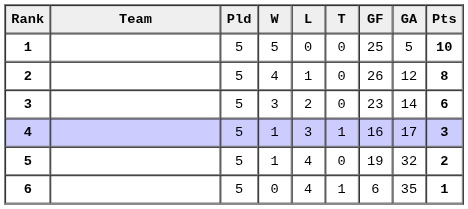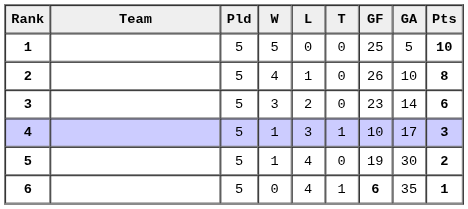row 3 | GA: 12 -> 10
row 5 | GF: 16 -> 10
row 6 | GA: 32 -> 30
row 7 | GF: normal -> bold
